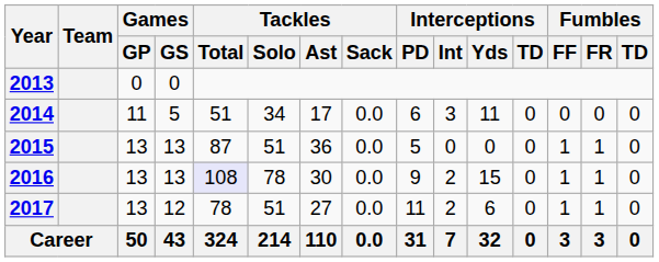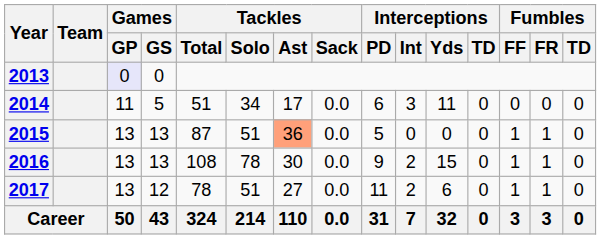2013 | Games / GP: no background -> lavender background
2015 | Tackles / Ast: no background -> lightsalmon background
2016 | Tackles / Total: lavender background -> no background
